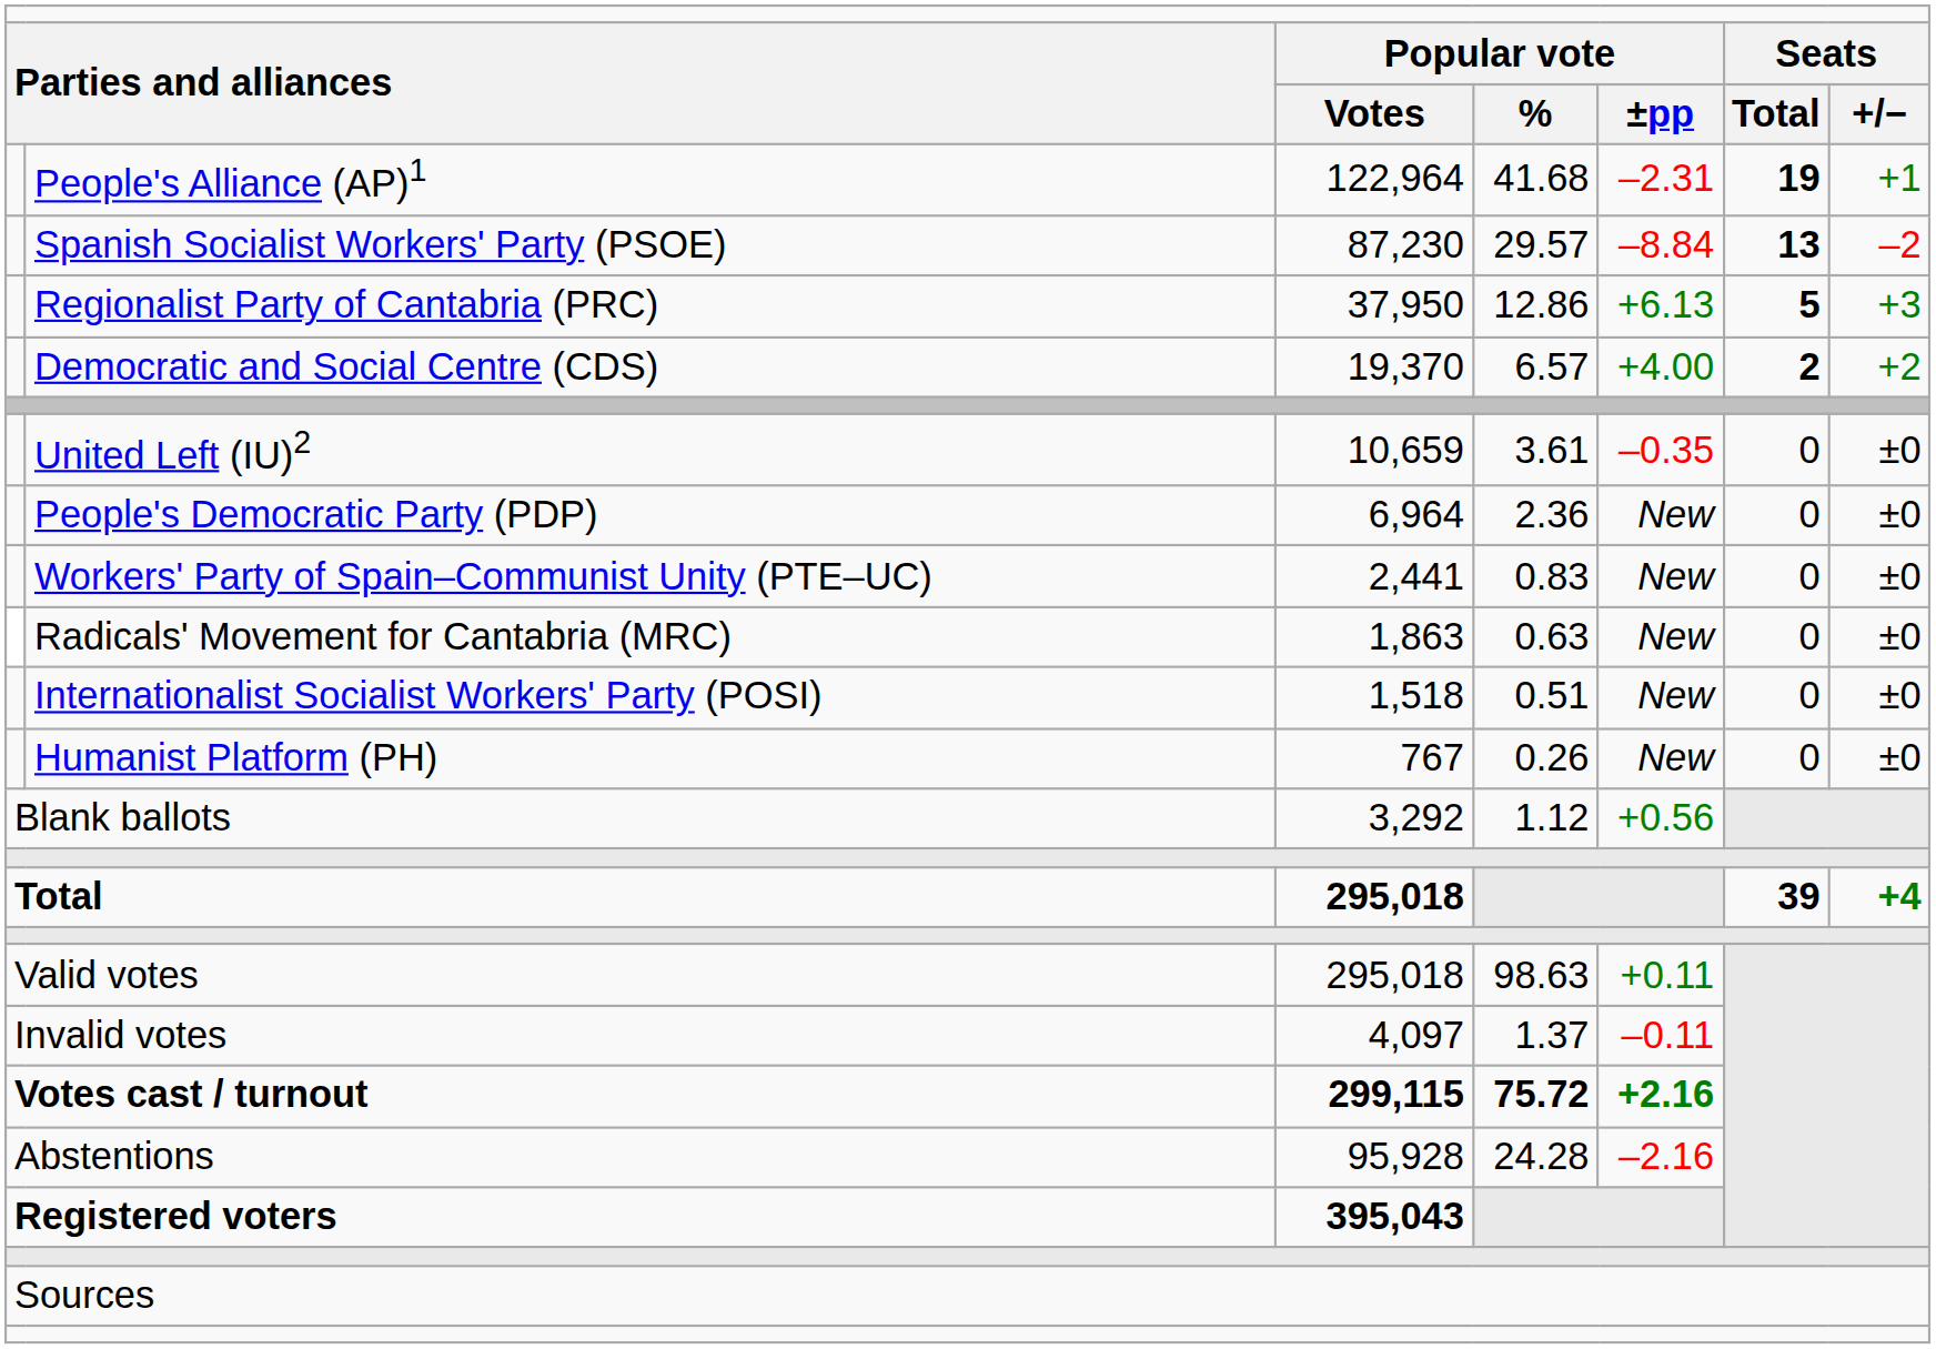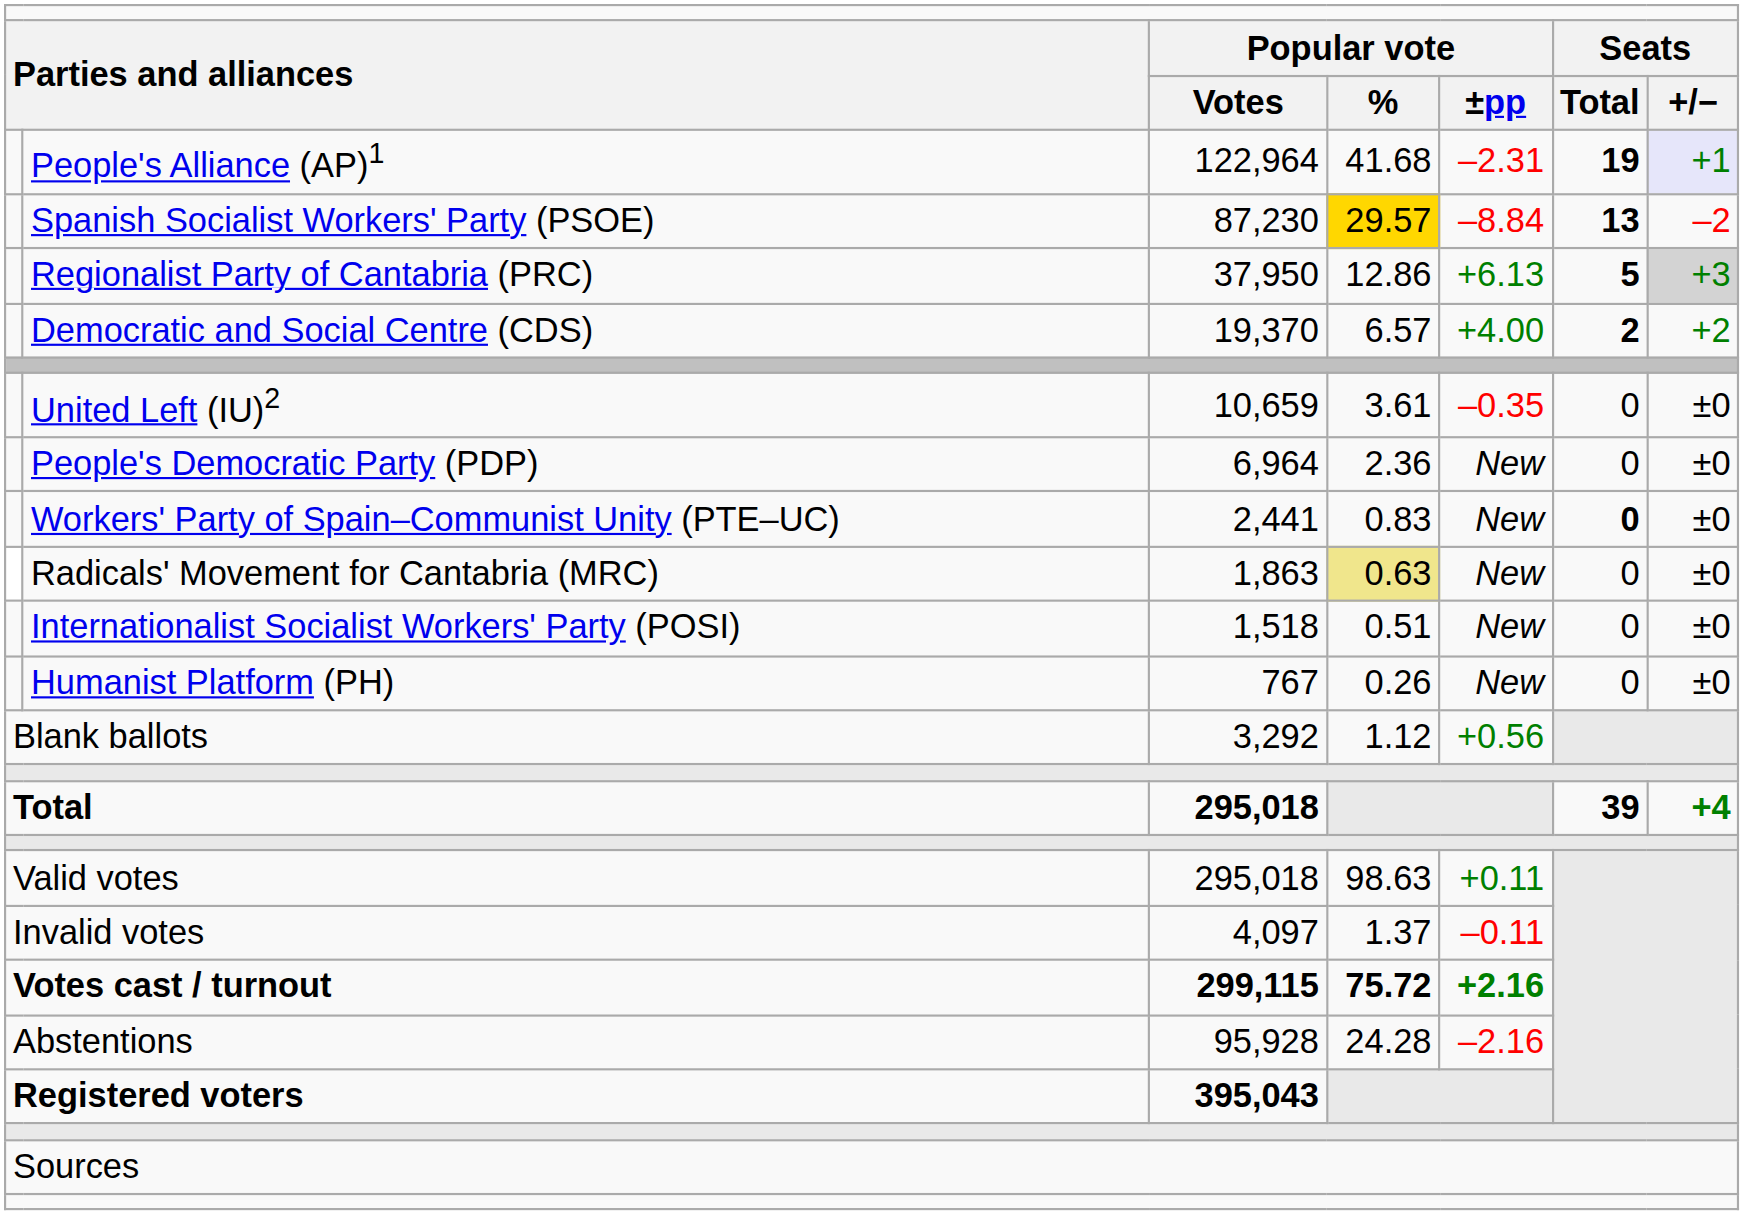People's Alliance (AP)1 | column 7: no background -> lavender background
Spanish Socialist Workers' Party (PSOE) | column 4: no background -> gold background
Regionalist Party of Cantabria (PRC) | column 7: no background -> lightgrey background
Workers' Party of Spain–Communist Unity (PTE–UC) | column 6: normal -> bold
Radicals' Movement for Cantabria (MRC) | column 4: no background -> khaki background
